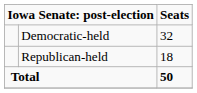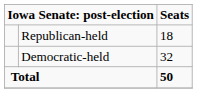rows swapped: Democratic-held <-> Republican-held
